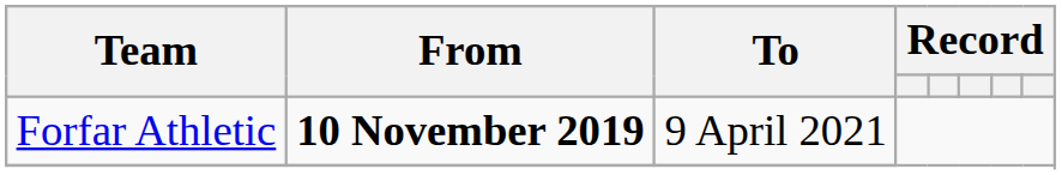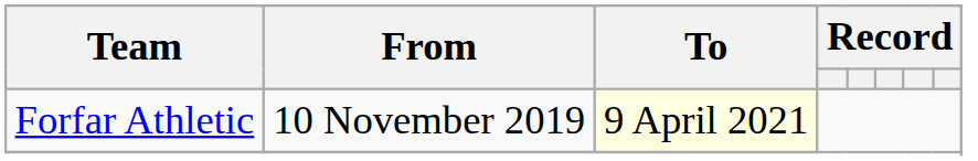Forfar Athletic | From: bold -> normal
Forfar Athletic | To: no background -> lightyellow background
